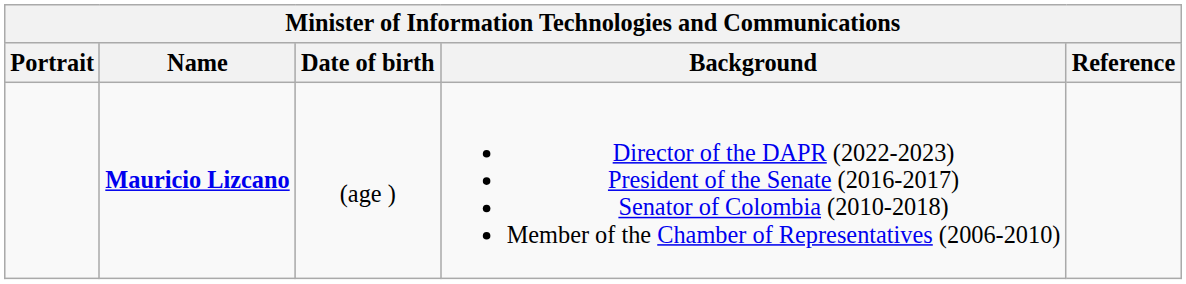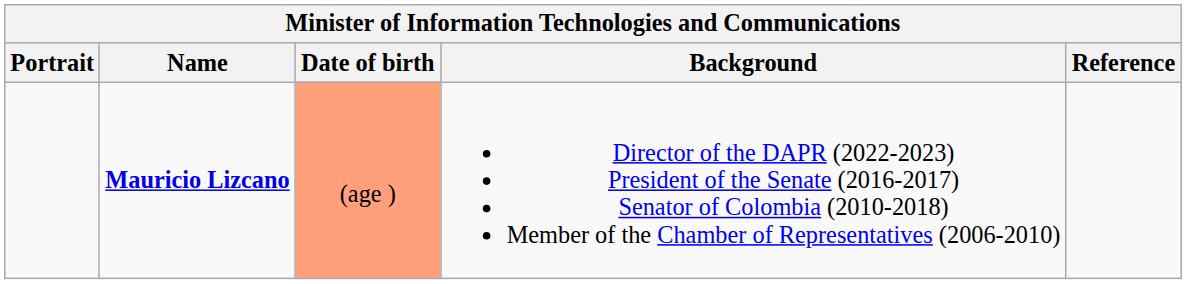Mauricio Lizcano | Date of birth: no background -> lightsalmon background
